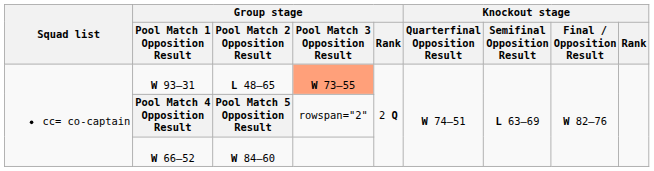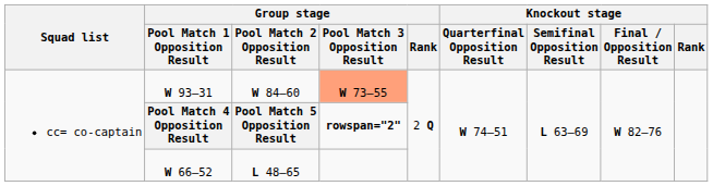W 93–31 | Group stage / Pool Match 2 Opposition Result: L 48–65 -> W 84–60
Pool Match 4 Opposition Result | Group stage / Pool Match 3 Opposition Result: normal -> bold
W 66–52 | Group stage / Pool Match 2 Opposition Result: W 84–60 -> L 48–65
